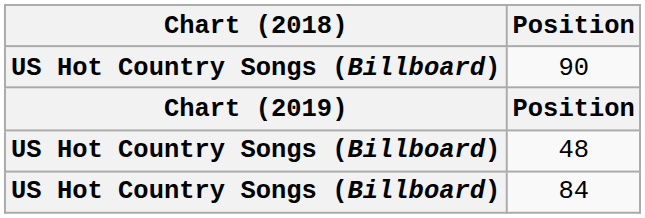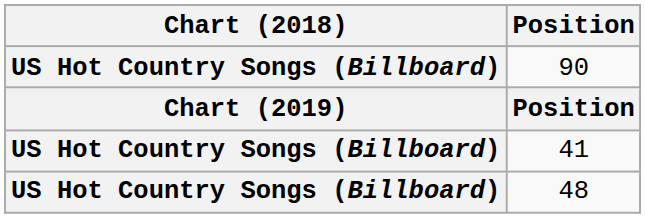row 4 | Position: 48 -> 41
row 5 | Position: 84 -> 48
